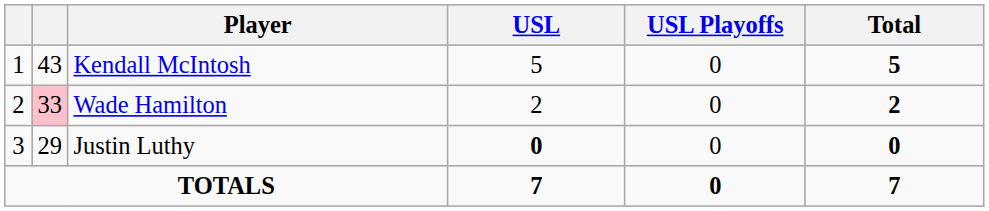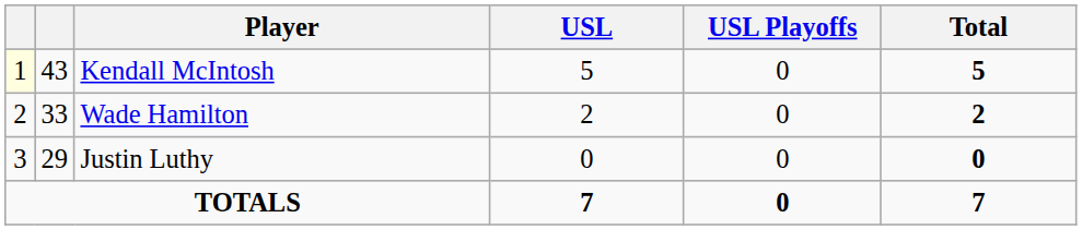Kendall McIntosh | column 1: no background -> lightyellow background
Wade Hamilton | column 2: pink background -> no background
Justin Luthy | USL: bold -> normal
